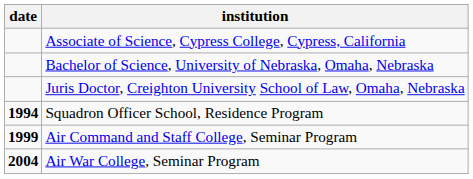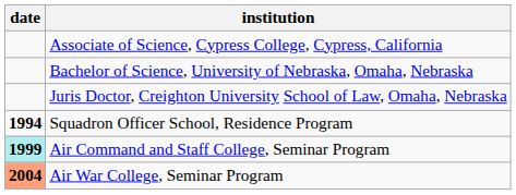Air Command and Staff College, Seminar Program | date: no background -> paleturquoise background
Air War College, Seminar Program | date: no background -> lightsalmon background
